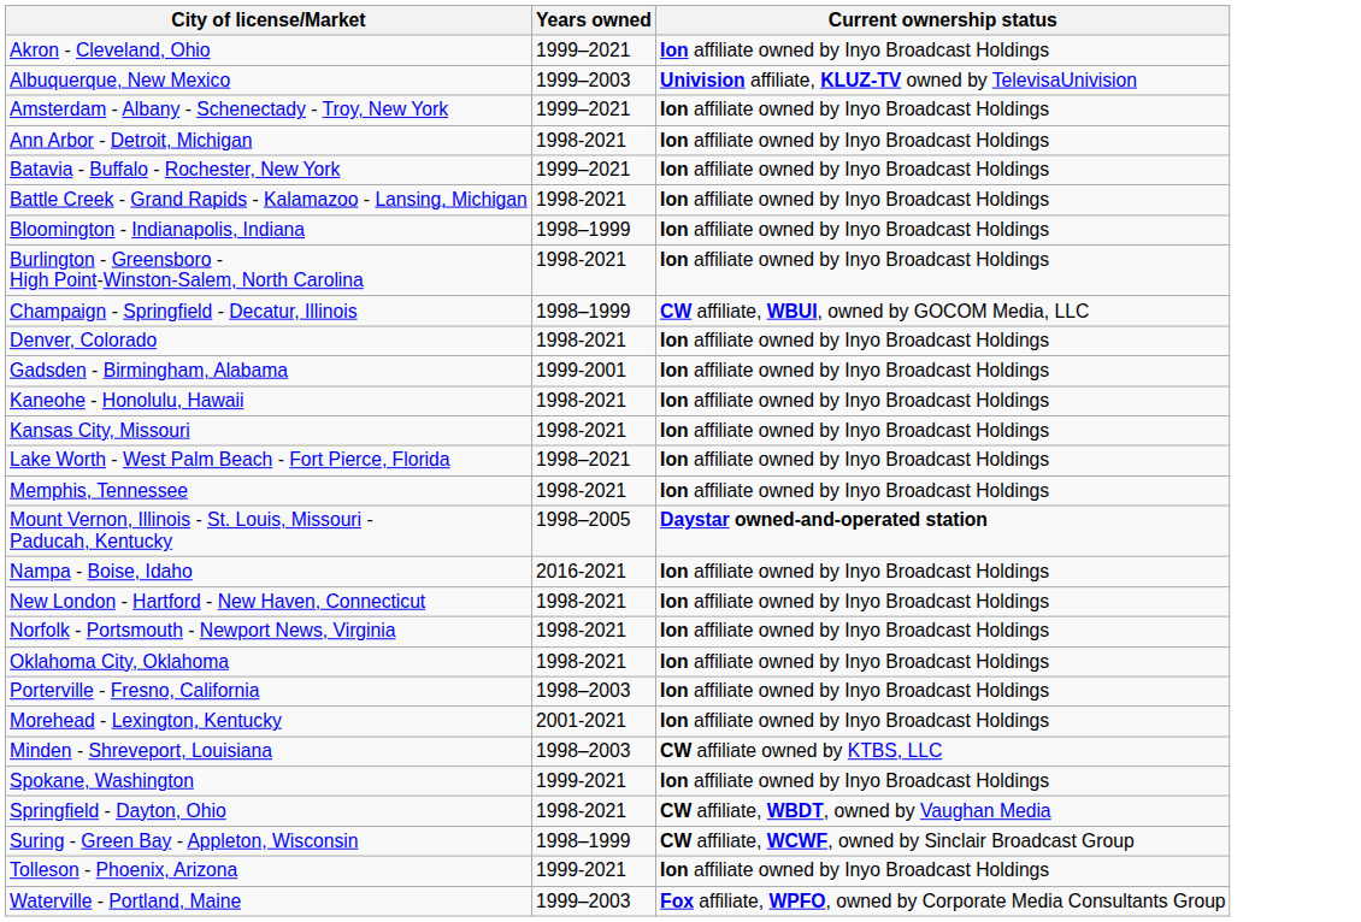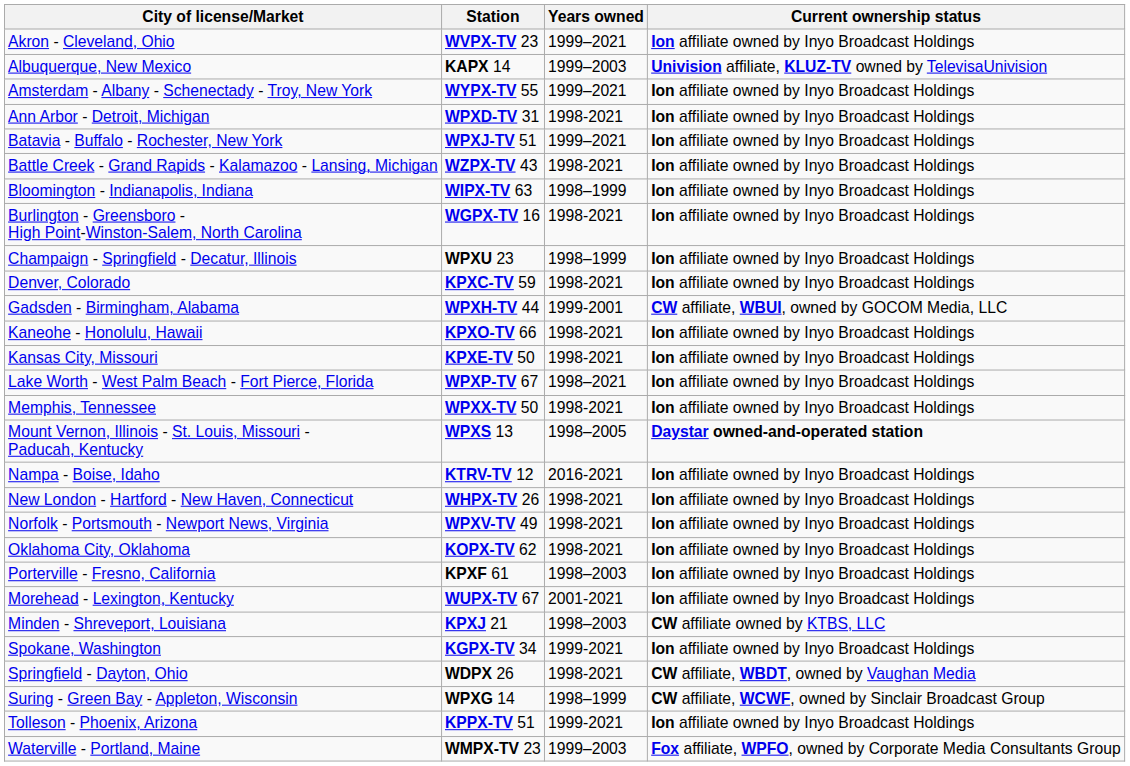+ column: Station | WVPX-TV 23 | KAPX 14 | WYPX-TV 55 | WPXD-TV 31 | WPXJ-TV 51 | WZPX-TV 43 | WIPX-TV 63 | WGPX-TV 16 | WPXU 23 | KPXC-TV 59 | WPXH-TV 44 | KPXO-TV 66 | KPXE-TV 50 | WPXP-TV 67 | WPXX-TV 50 | WPXS 13 | KTRV-TV 12 | WHPX-TV 26 | WPXV-TV 49 | KOPX-TV 62 | KPXF 61 | WUPX-TV 67 | KPXJ 21 | KGPX-TV 34 | WDPX 26 | WPXG 14 | KPPX-TV 51 | WMPX-TV 23
Champaign - Springfield - Decatur, Illinois | Current ownership status: CW affiliate, WBUI, owned by GOCOM Media, LLC -> Ion affiliate owned by Inyo Broadcast Holdings
Gadsden - Birmingham, Alabama | Current ownership status: Ion affiliate owned by Inyo Broadcast Holdings -> CW affiliate, WBUI, owned by GOCOM Media, LLC
